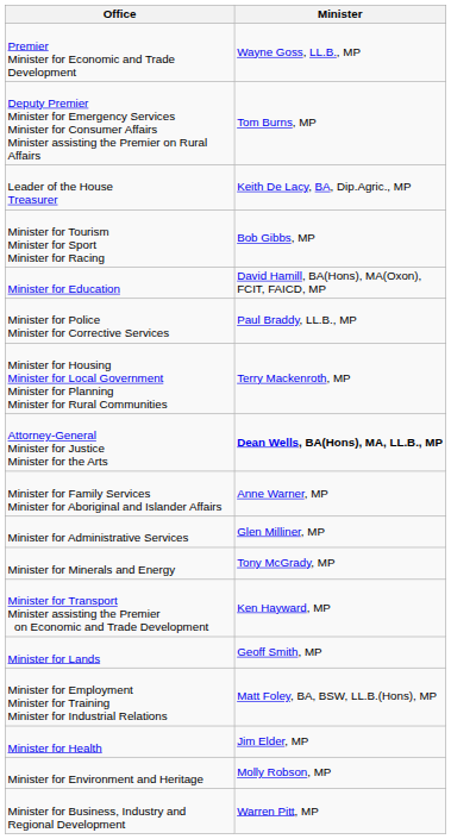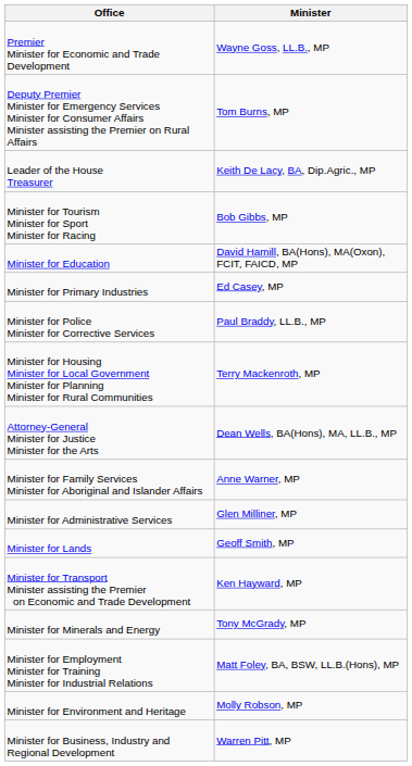+ row: Minister for Primary Industries | Ed Casey, MP
Attorney-General Minister for Justice Minister for the Arts | Minister: bold -> normal
rows swapped: Minister for Lands <-> Minister for Minerals and Energy
- row: Minister for Health | Jim Elder, MP
